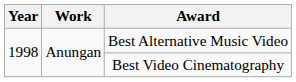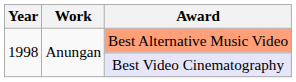Best Alternative Music Video | Award: no background -> lightsalmon background
Best Video Cinematography | Award: no background -> lavender background
